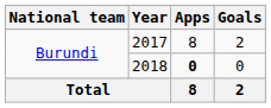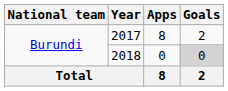2018 | Apps: bold -> normal
2018 | Goals: no background -> lightgrey background
